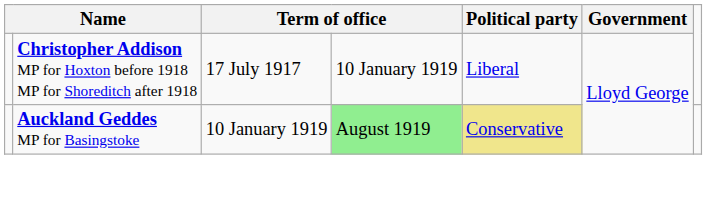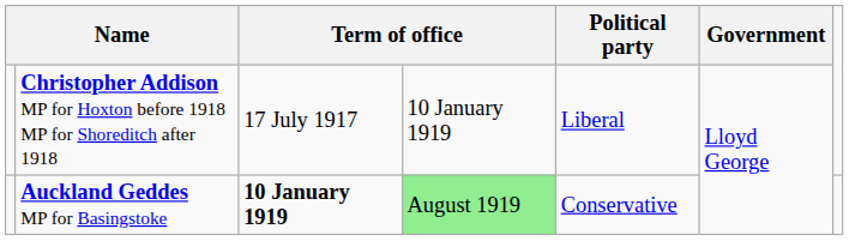Auckland Geddes MP for Basingstoke | column 3: normal -> bold
Auckland Geddes MP for Basingstoke | Political party: khaki background -> no background
